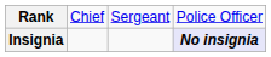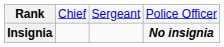Insignia | column 4: lavender background -> no background
